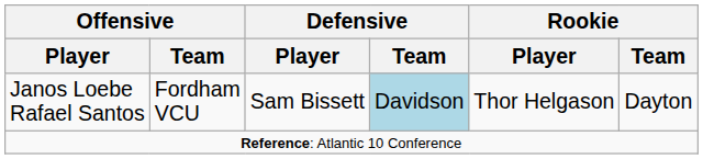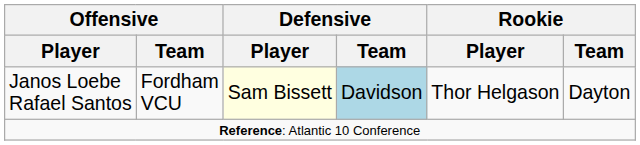Janos Loebe Rafael Santos | Defensive / Player: no background -> lightyellow background
